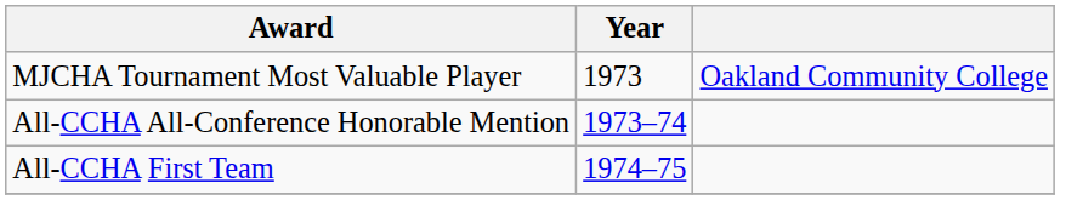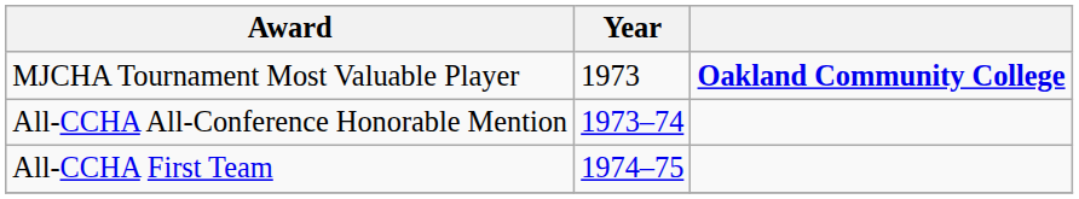MJCHA Tournament Most Valuable Player | column 3: normal -> bold
